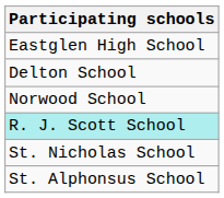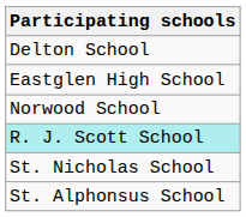row 2 | column 1: Eastglen High School -> Delton School
row 3 | column 1: Delton School -> Eastglen High School
